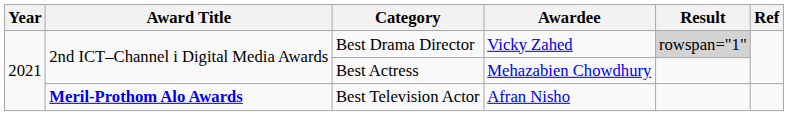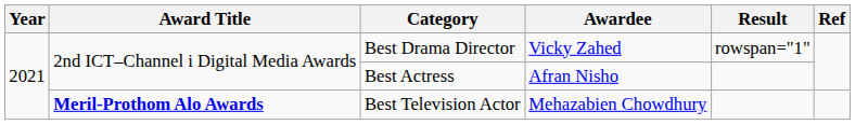Best Drama Director | Result: lightgrey background -> no background
Best Actress | Awardee: Mehazabien Chowdhury -> Afran Nisho
Best Television Actor | Awardee: Afran Nisho -> Mehazabien Chowdhury
